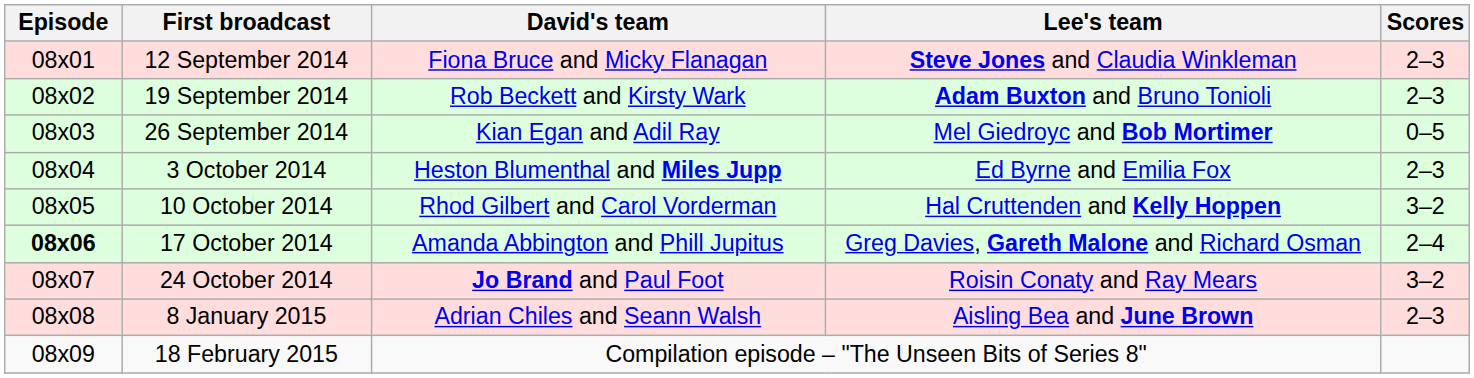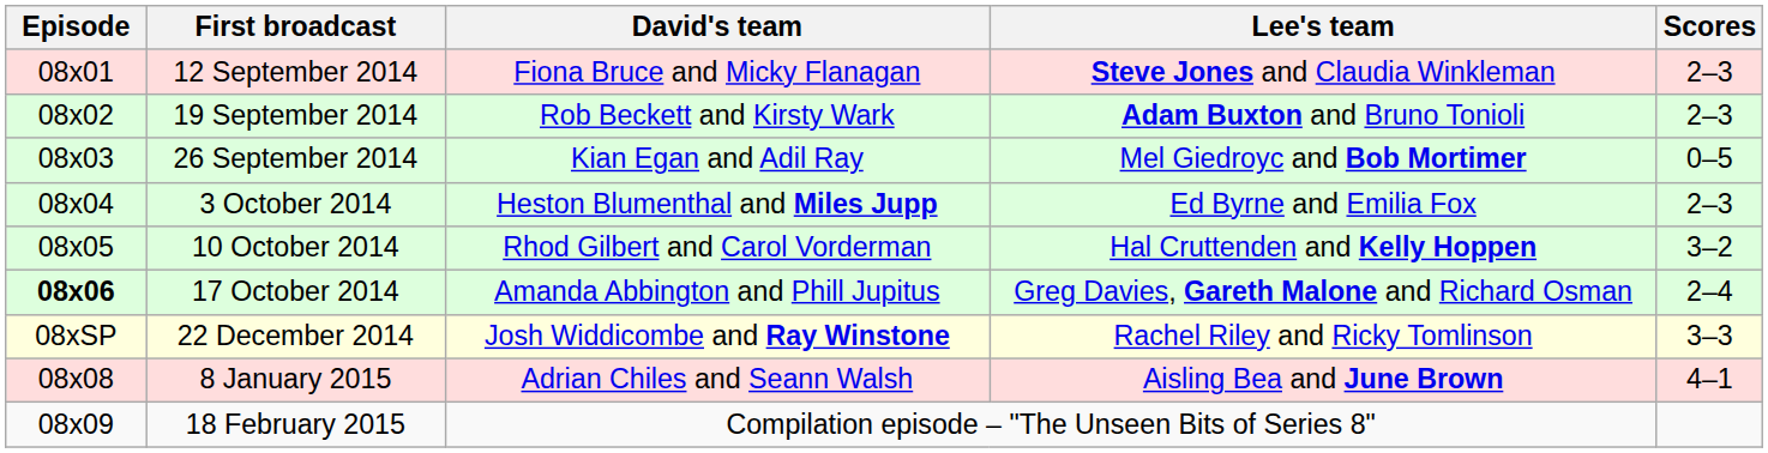- row: 08x07 | 24 October 2014 | Jo Brand and Paul Foot | Roisin Conaty and Ray Mears | 3–2
+ row: 08xSP | 22 December 2014 | Josh Widdicombe and Ray Winstone | Rachel Riley and Ricky Tomlinson | 3–3
8 January 2015 | Scores: 2–3 -> 4–1
